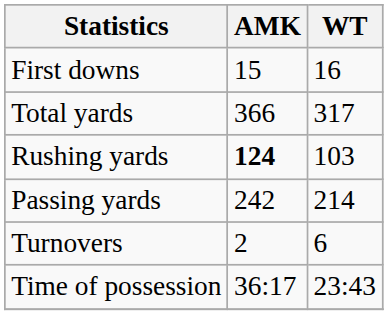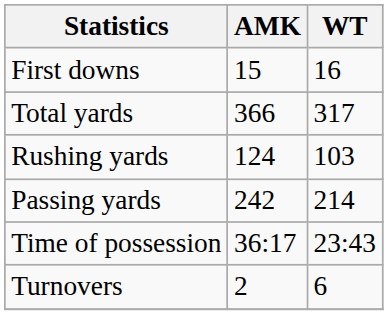Rushing yards | AMK: bold -> normal
rows swapped: Turnovers <-> Time of possession
